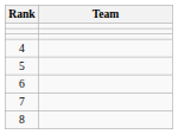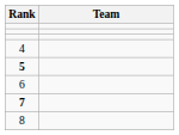row 6 | Rank: normal -> bold
row 8 | Rank: normal -> bold
